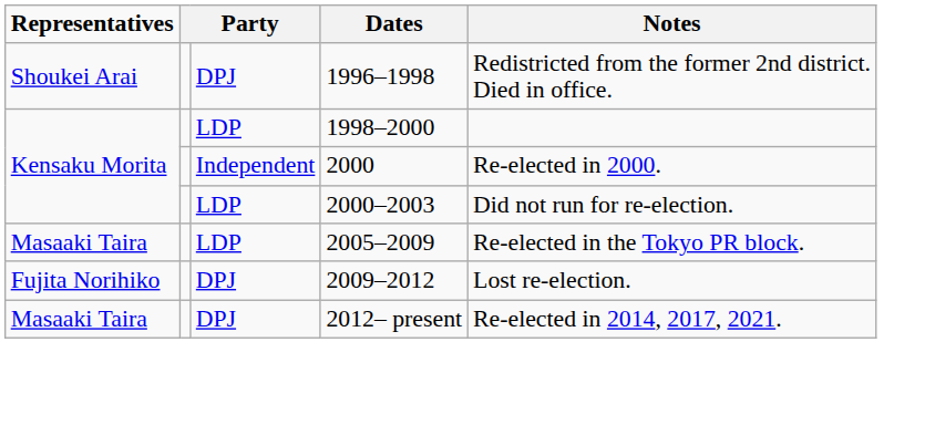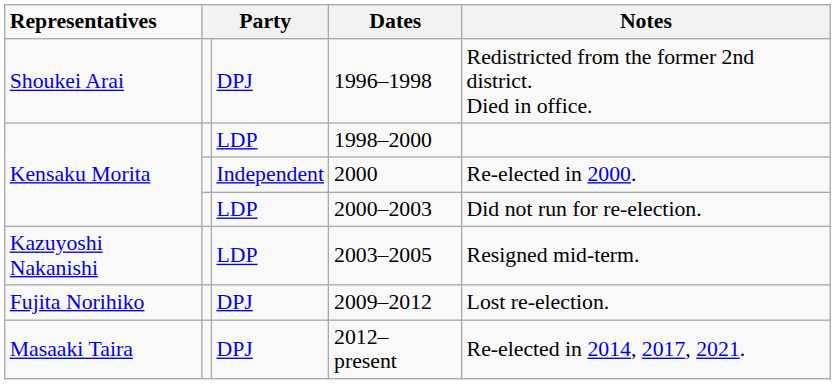+ row: Kazuyoshi Nakanishi | LDP | 2003–2005 | Resigned mid-term.
- row: Masaaki Taira | LDP | 2005–2009 | Re-elected in the Tokyo PR block.
